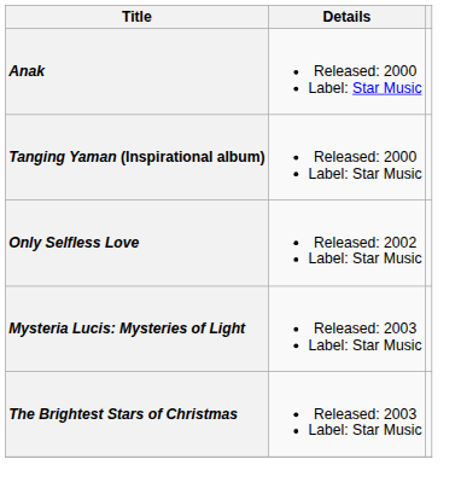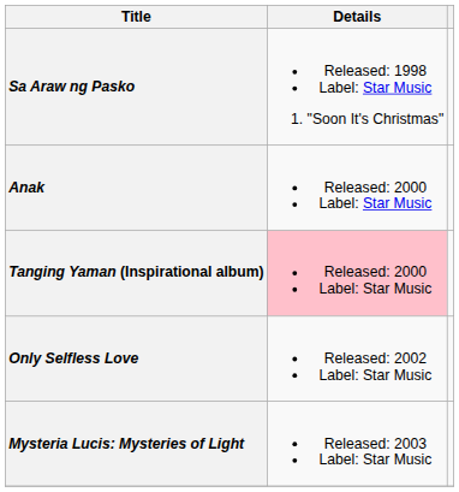+ row: Sa Araw ng Pasko | Released: 1998 Label: Star Music "Soon It's Christmas"
Tanging Yaman (Inspirational album) | Details: no background -> pink background
- row: The Brightest Stars of Christmas | Released: 2003 Label: Star Music
